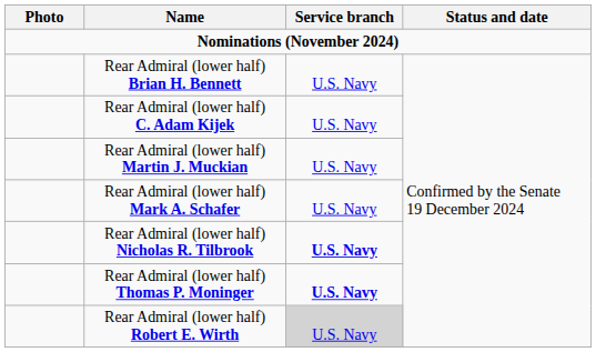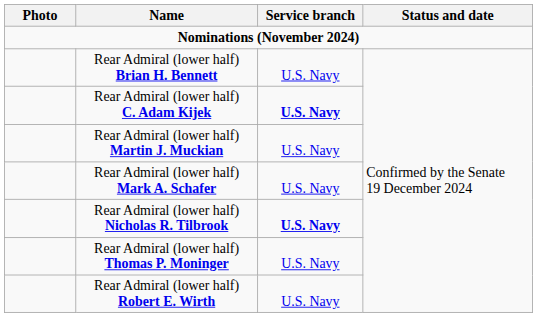Rear Admiral (lower half) C. Adam Kijek | Service branch: normal -> bold
Rear Admiral (lower half) Thomas P. Moninger | Service branch: bold -> normal
Rear Admiral (lower half) Robert E. Wirth | Service branch: lightgrey background -> no background
